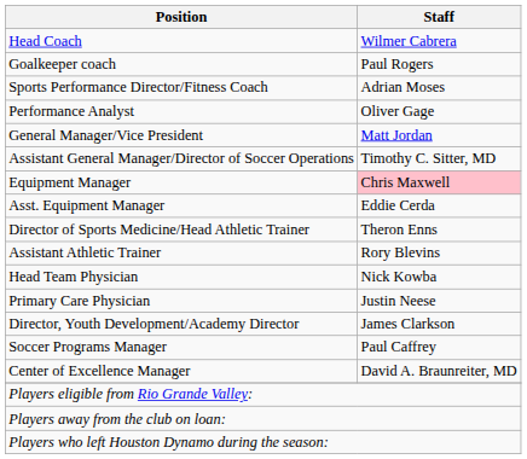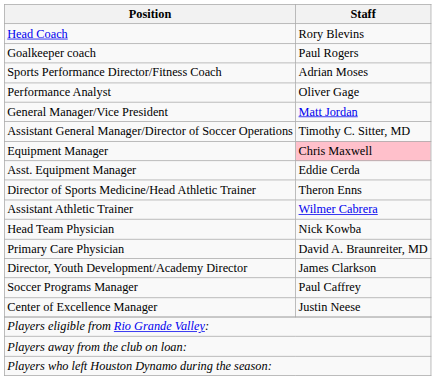Head Coach | Staff: Wilmer Cabrera -> Rory Blevins
Assistant Athletic Trainer | Staff: Rory Blevins -> Wilmer Cabrera
Primary Care Physician | Staff: Justin Neese -> David A. Braunreiter, MD
Center of Excellence Manager | Staff: David A. Braunreiter, MD -> Justin Neese
